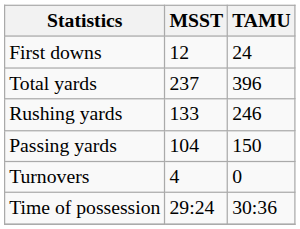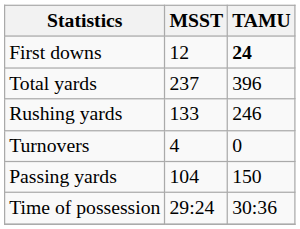First downs | TAMU: normal -> bold
rows swapped: Passing yards <-> Turnovers
